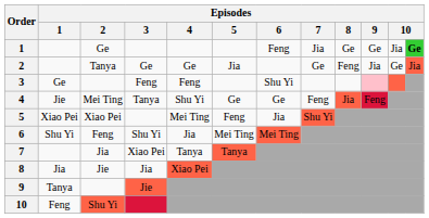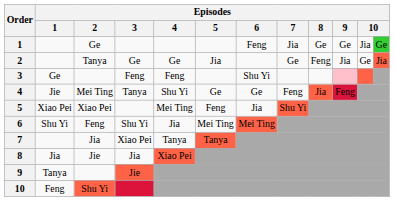row 3 | column 12: bold -> normal
